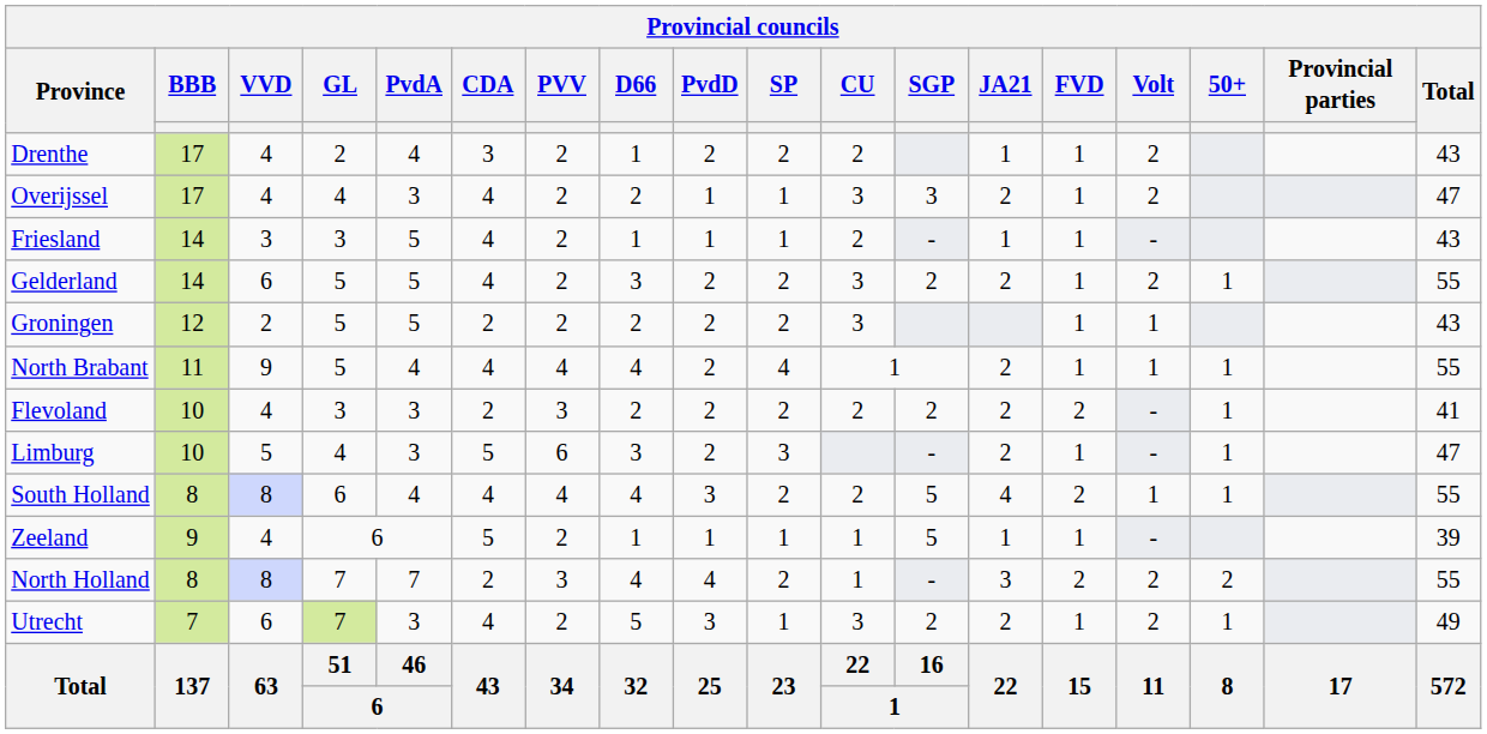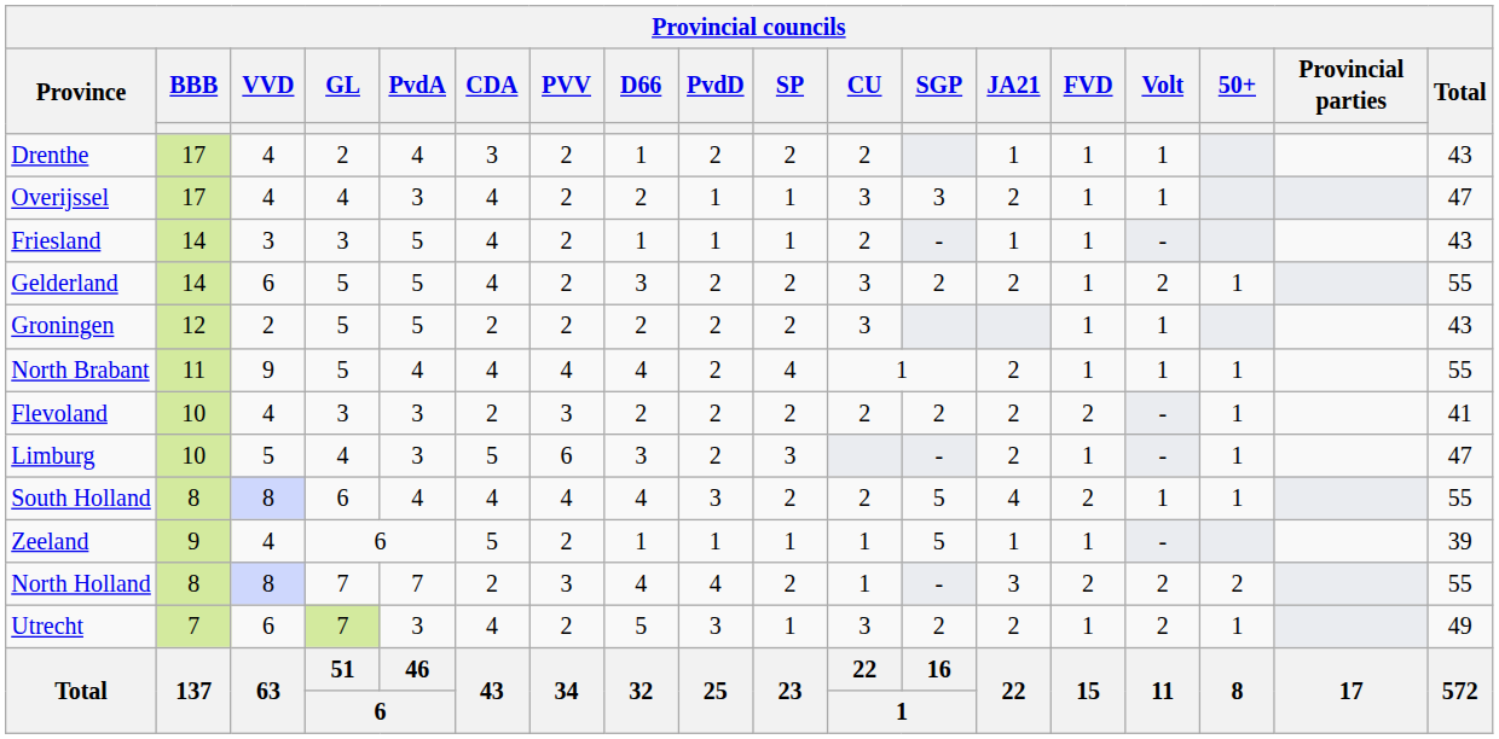Drenthe | Volt: 2 -> 1
Overijssel | Volt: 2 -> 1
